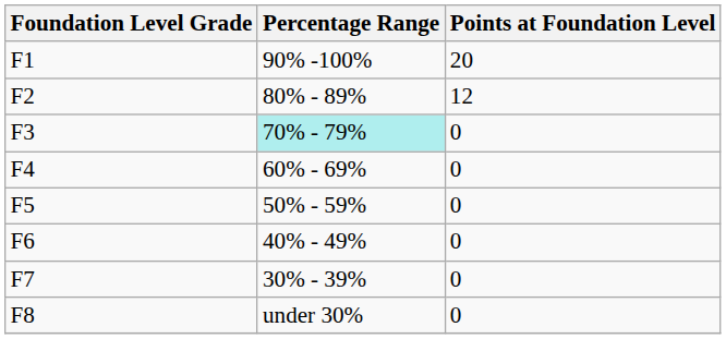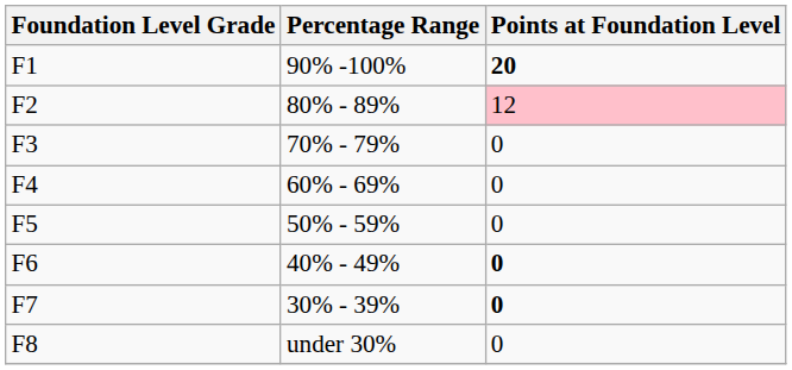F1 | Points at Foundation Level: normal -> bold
F2 | Points at Foundation Level: no background -> pink background
F3 | Percentage Range: paleturquoise background -> no background
F6 | Points at Foundation Level: normal -> bold
F7 | Points at Foundation Level: normal -> bold
